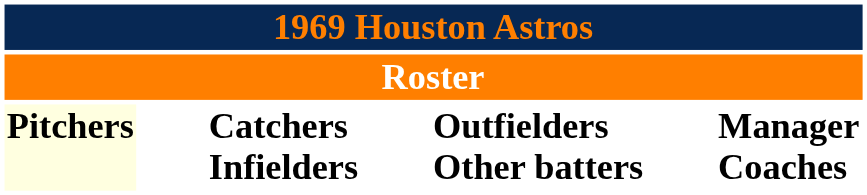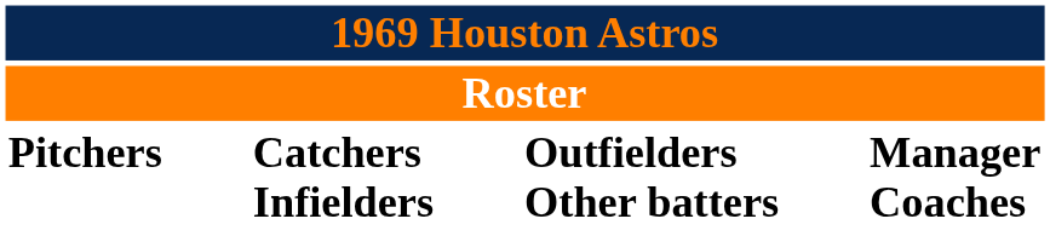Pitchers | column 1: lightyellow background -> no background
